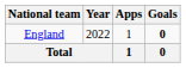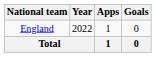England | Goals: bold -> normal
